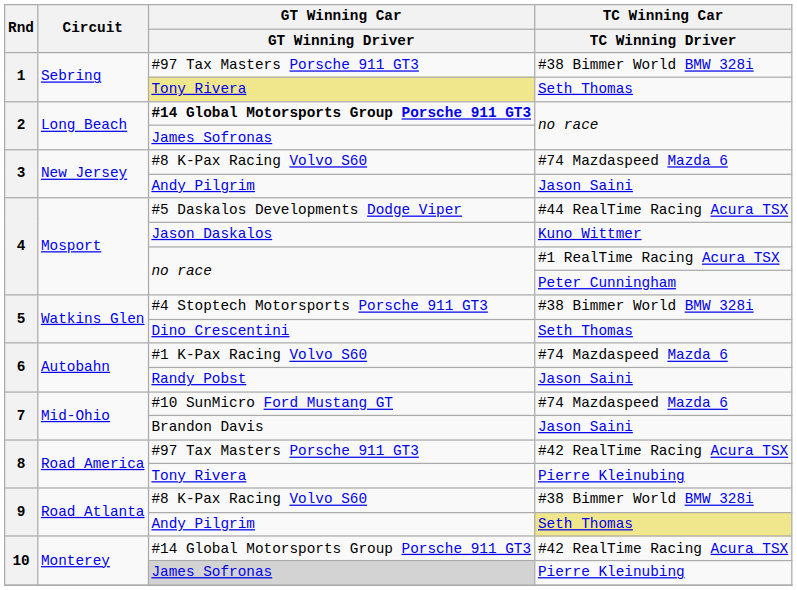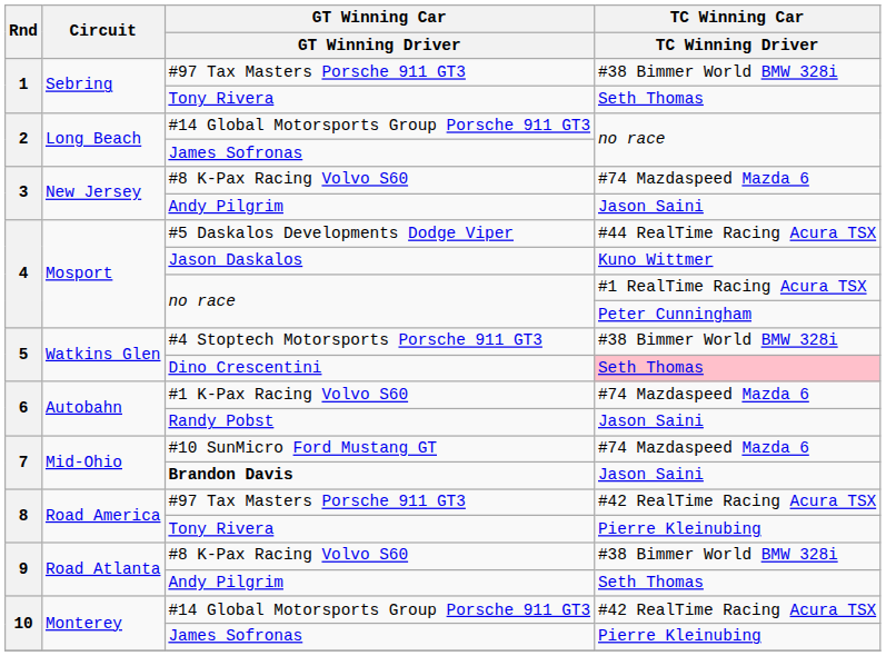Tony Rivera / Seth Thomas | GT Winning Car / GT Winning Driver: khaki background -> no background
#14 Global Motorsports Group Porsche 911 GT3 / no race | GT Winning Car / GT Winning Driver: bold -> normal
Dino Crescentini | TC Winning Car / TC Winning Driver: no background -> pink background
Brandon Davis | GT Winning Car / GT Winning Driver: normal -> bold
Andy Pilgrim / Seth Thomas | TC Winning Car / TC Winning Driver: khaki background -> no background
James Sofronas / Pierre Kleinubing | GT Winning Car / GT Winning Driver: lightgrey background -> no background
